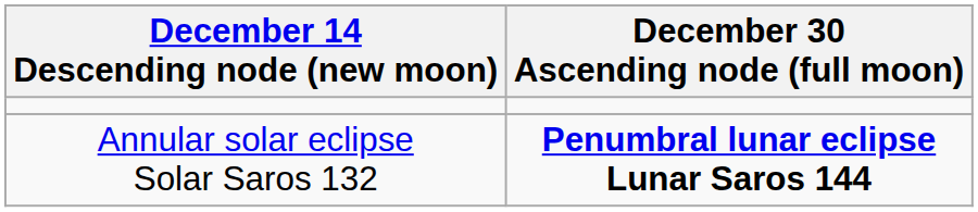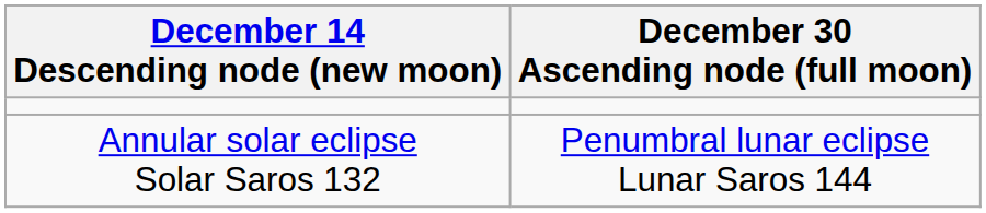Annular solar eclipse Solar Saros 132 | December 30 Ascending node (full moon): bold -> normal
